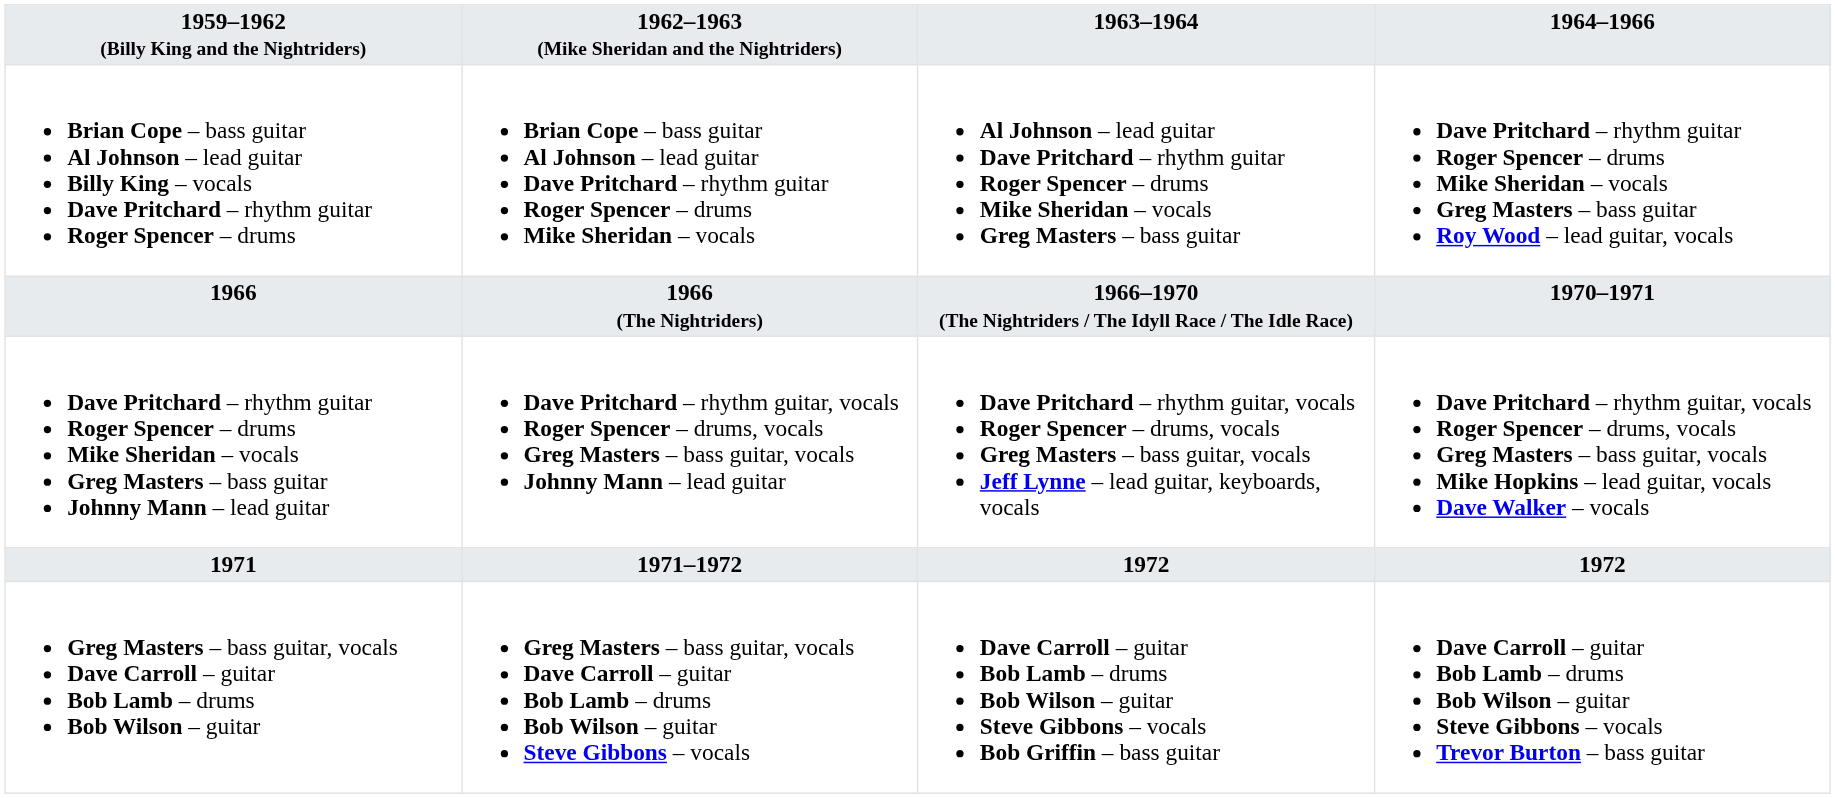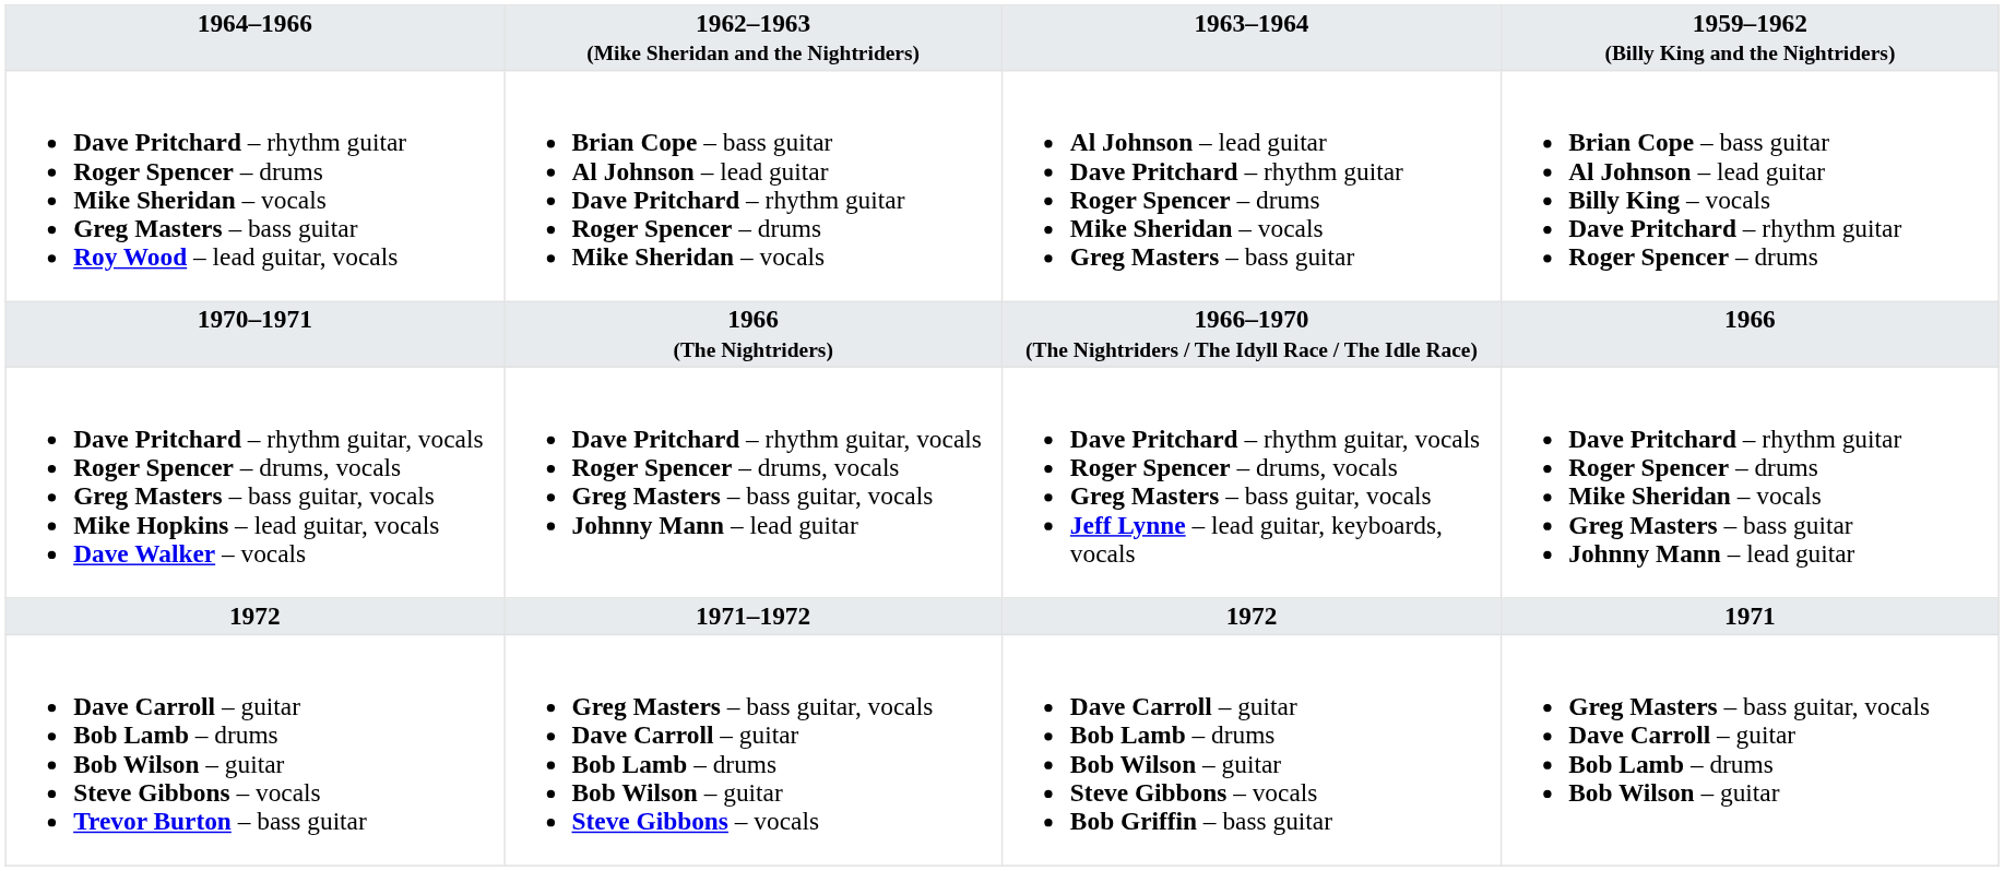columns swapped: 1959–1962 (Billy King and the Nightriders) <-> 1964–1966
